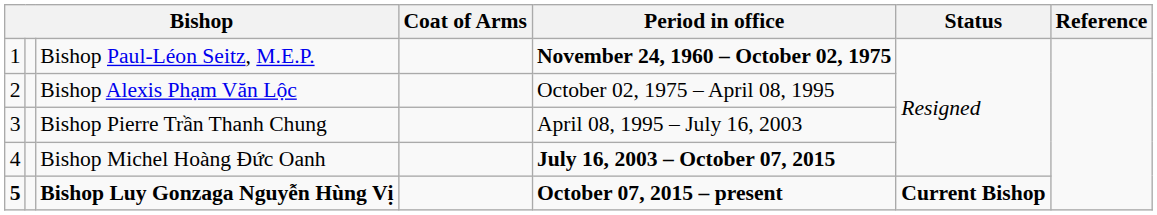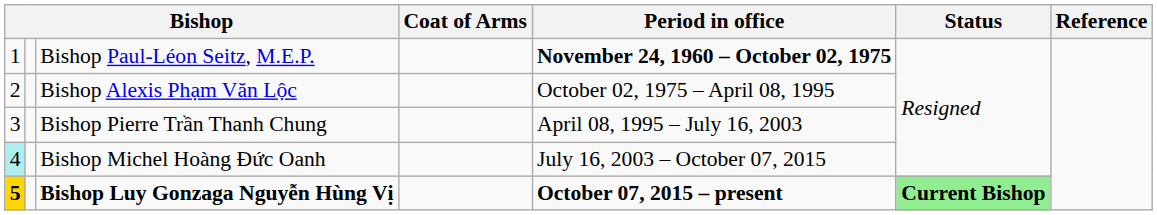Bishop Michel Hoàng Ðức Oanh | column 1: no background -> paleturquoise background
Bishop Michel Hoàng Ðức Oanh | Period in office: bold -> normal
Bishop Luy Gonzaga Nguyễn Hùng Vị | column 1: no background -> gold background
Bishop Luy Gonzaga Nguyễn Hùng Vị | Status: no background -> lightgreen background
